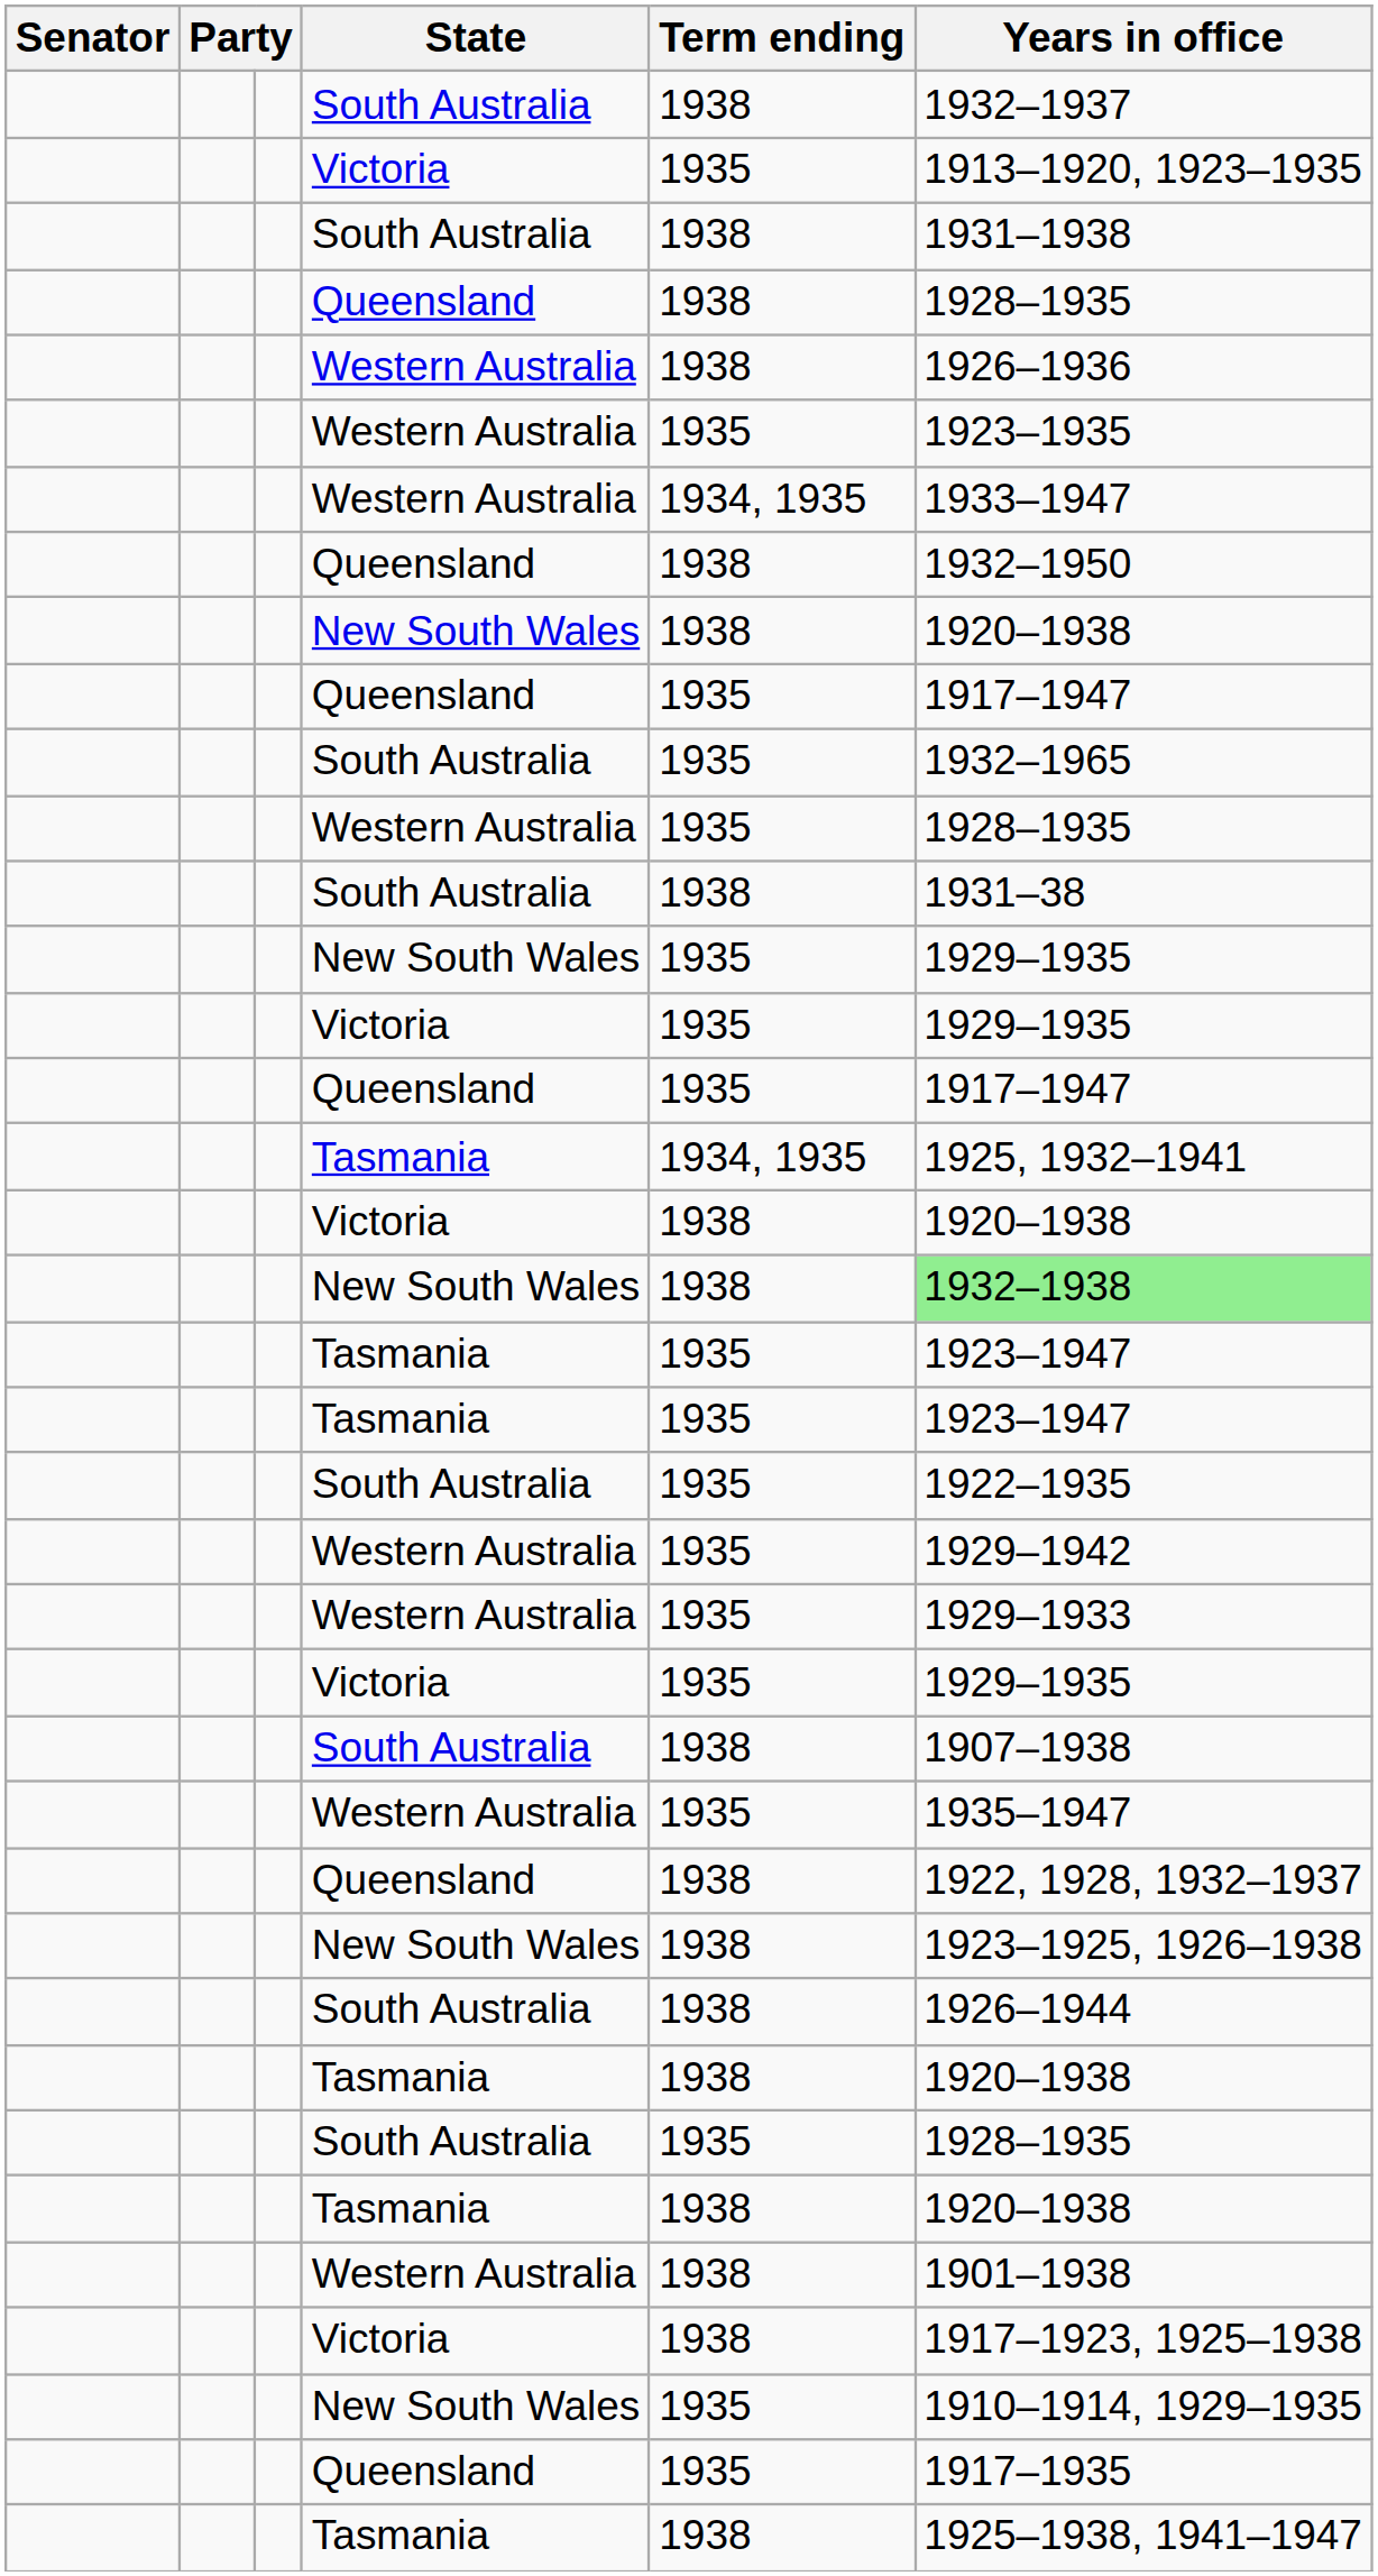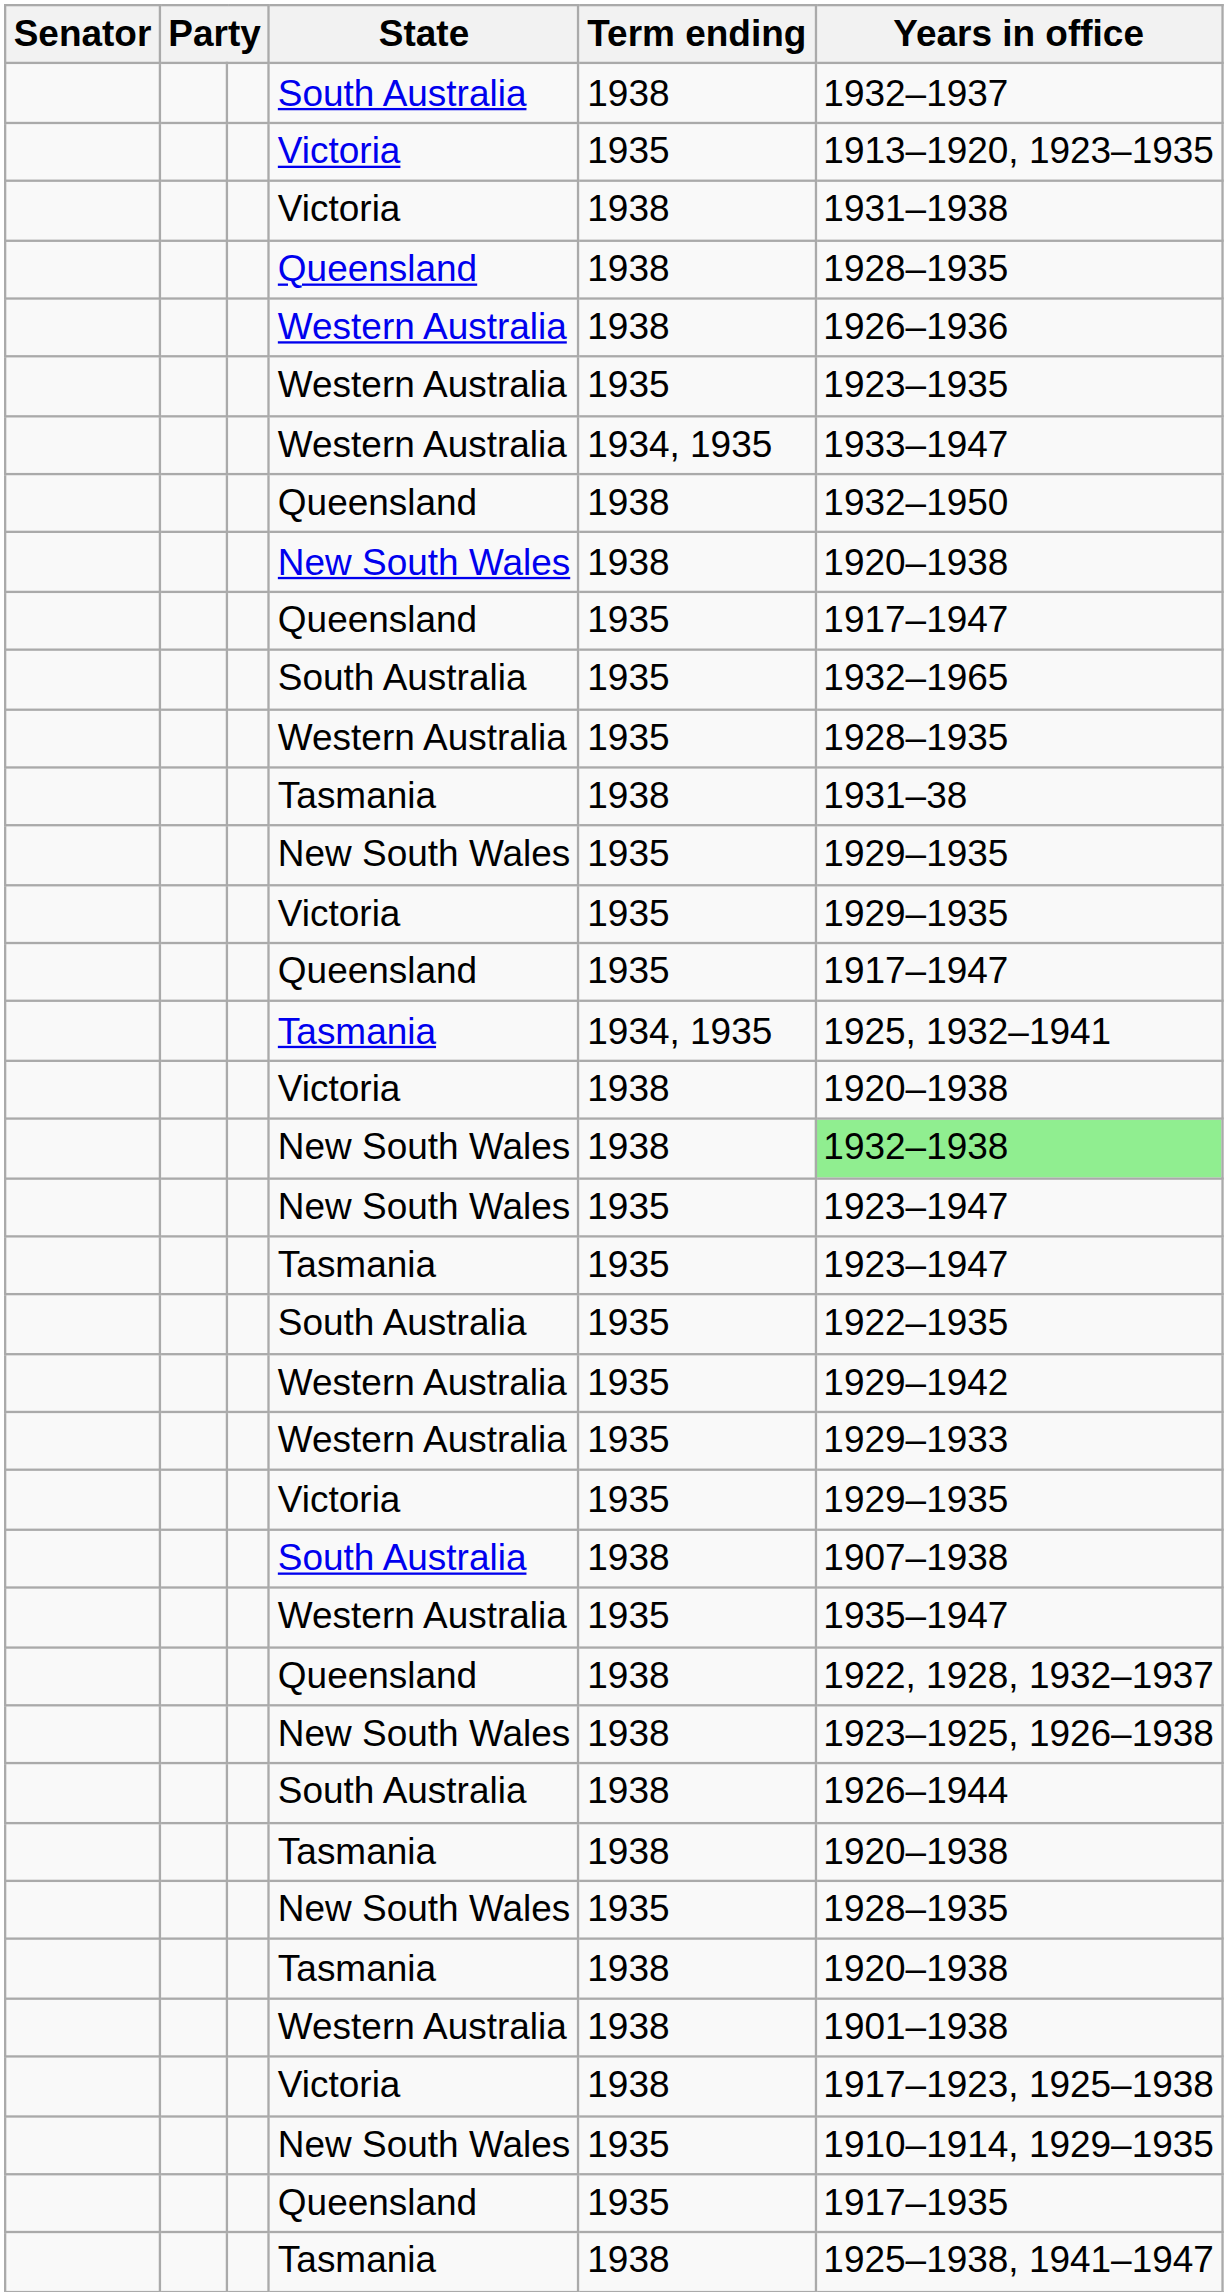row 4 | State: South Australia -> Victoria
row 14 | State: South Australia -> Tasmania
row 21 | State: Tasmania -> New South Wales
row 33 | State: South Australia -> New South Wales
